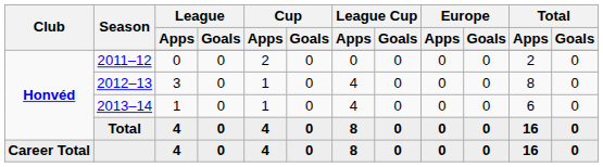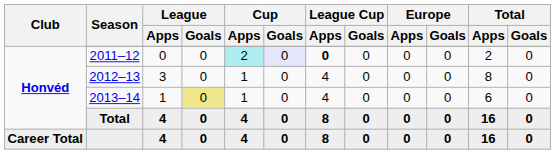2011–12 | Cup / Apps: no background -> paleturquoise background
2011–12 | Cup / Goals: no background -> lavender background
2011–12 | League Cup / Apps: normal -> bold
2013–14 | League / Goals: no background -> khaki background
